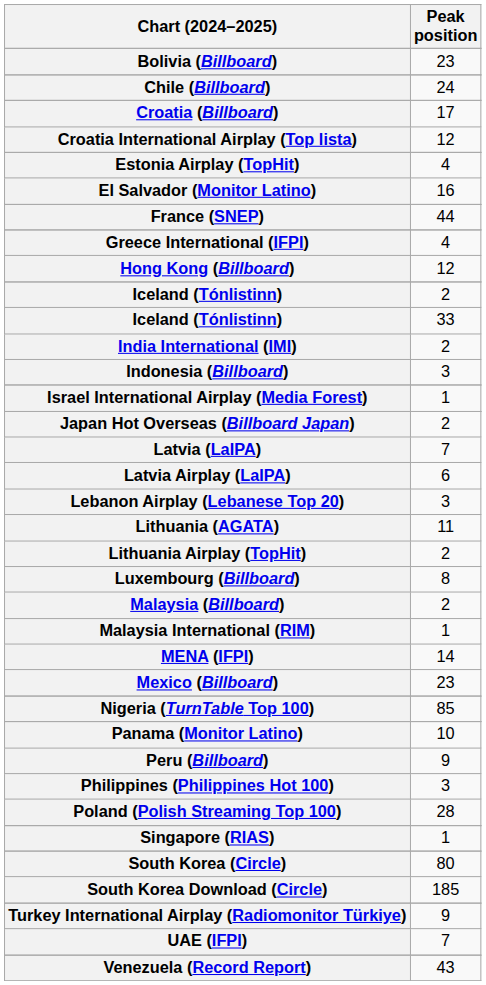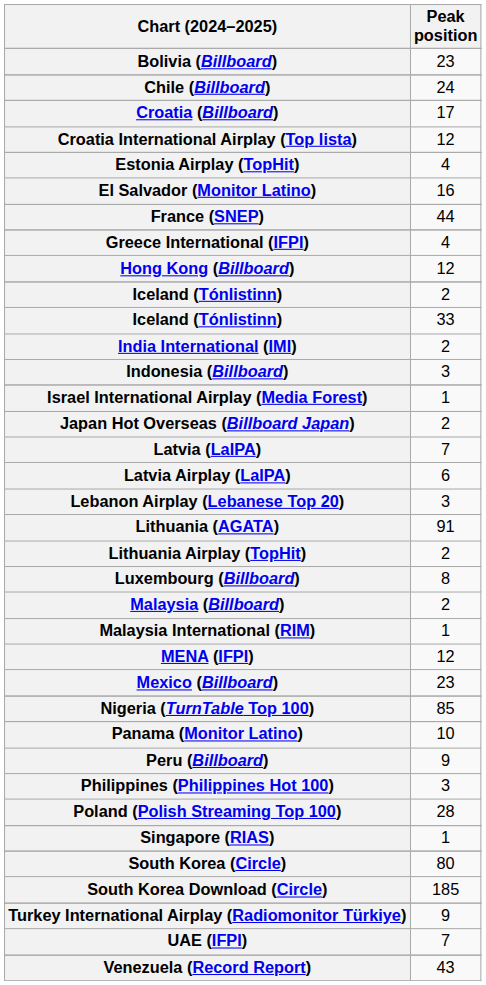row 20 | Peak position: 11 -> 91
row 25 | Peak position: 14 -> 12
